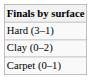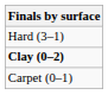row 3 | column 1: normal -> bold
